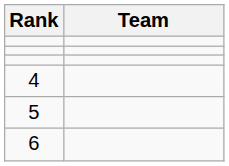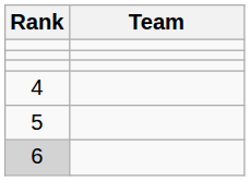row 7 | Rank: no background -> lightgrey background
